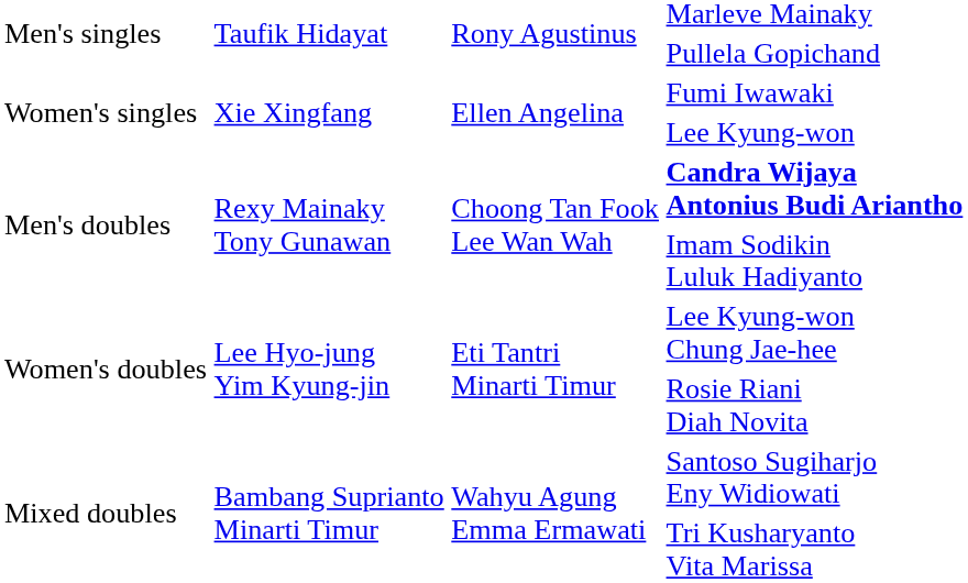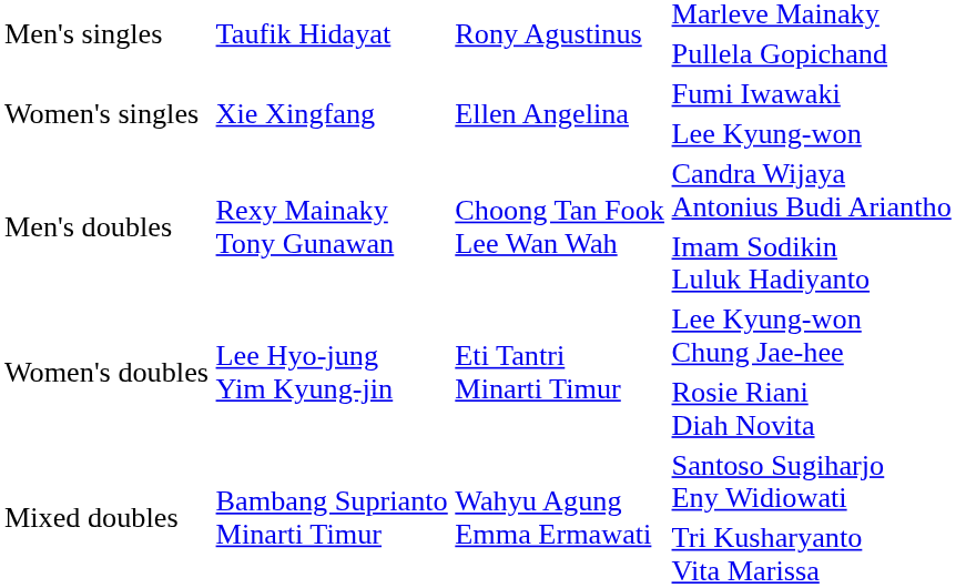Candra Wijaya Antonius Budi Ariantho | column 4: bold -> normal
